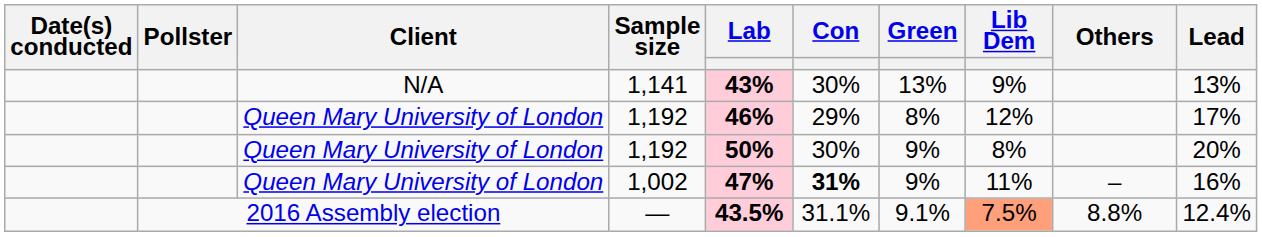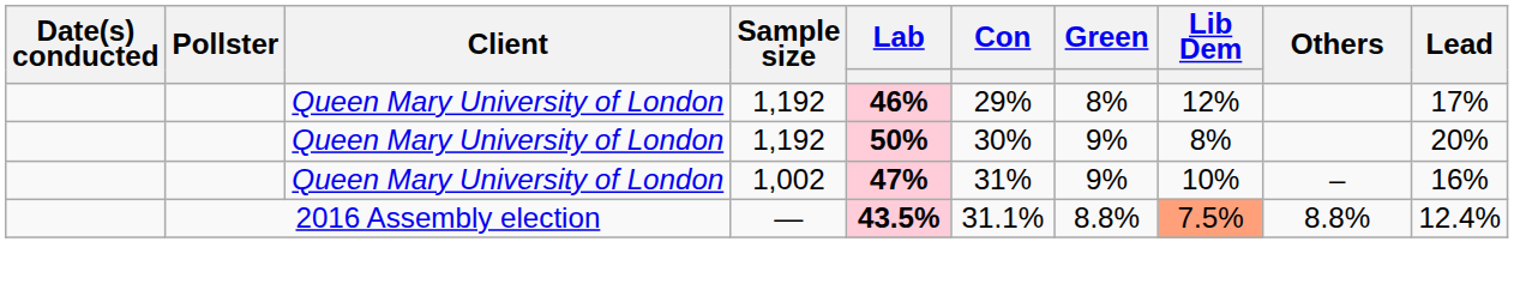- row: N/A | 1,141 | 43% | 30% | 13% | 9% | 13%
1,002 | Con: bold -> normal
1,002 | Lib Dem: 11% -> 10%
— | Green: 9.1% -> 8.8%
